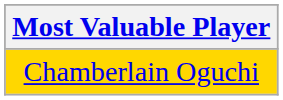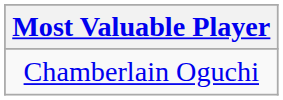row 2 | column 1: gold background -> no background
